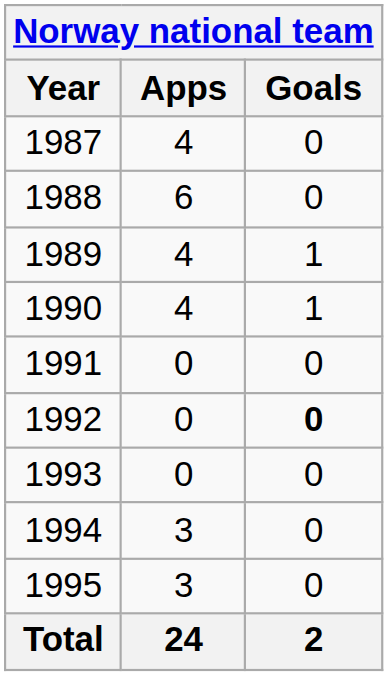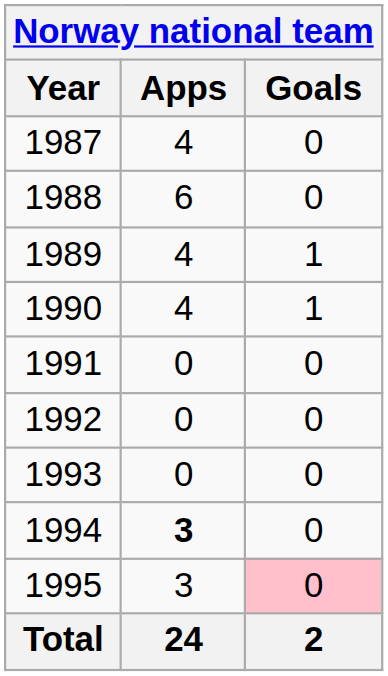1992 | Goals: bold -> normal
1994 | Apps: normal -> bold
1995 | Goals: no background -> pink background
